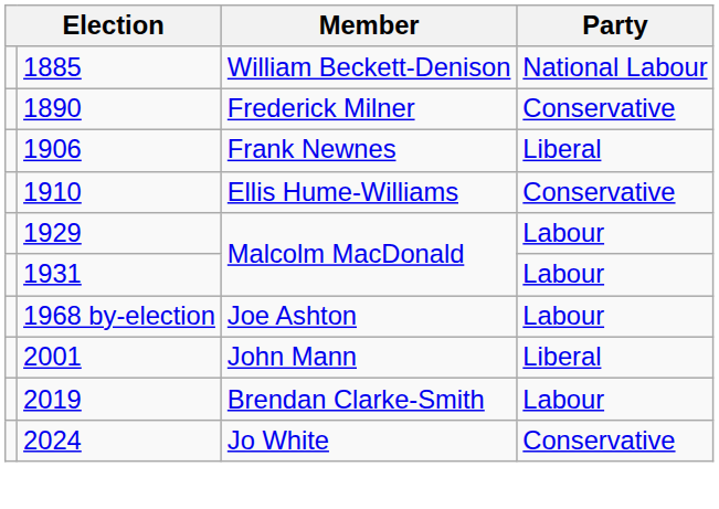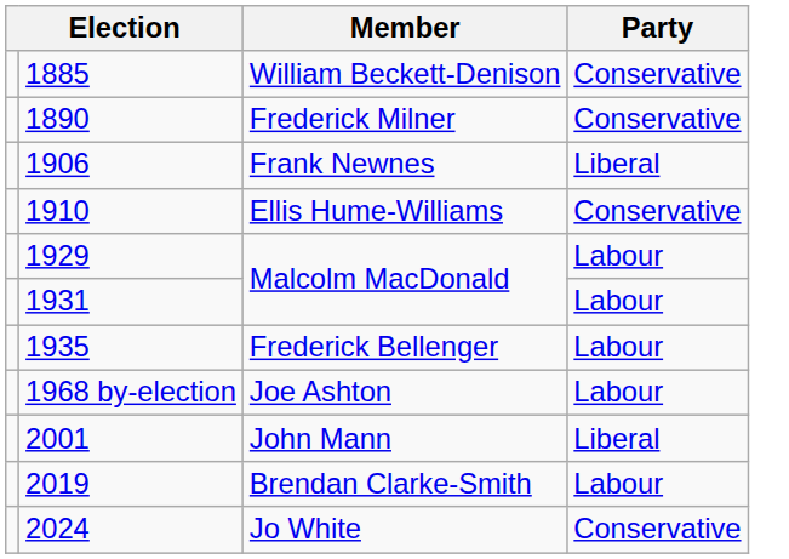William Beckett-Denison | Party: National Labour -> Conservative
+ row: 1935 | Frederick Bellenger | Labour
